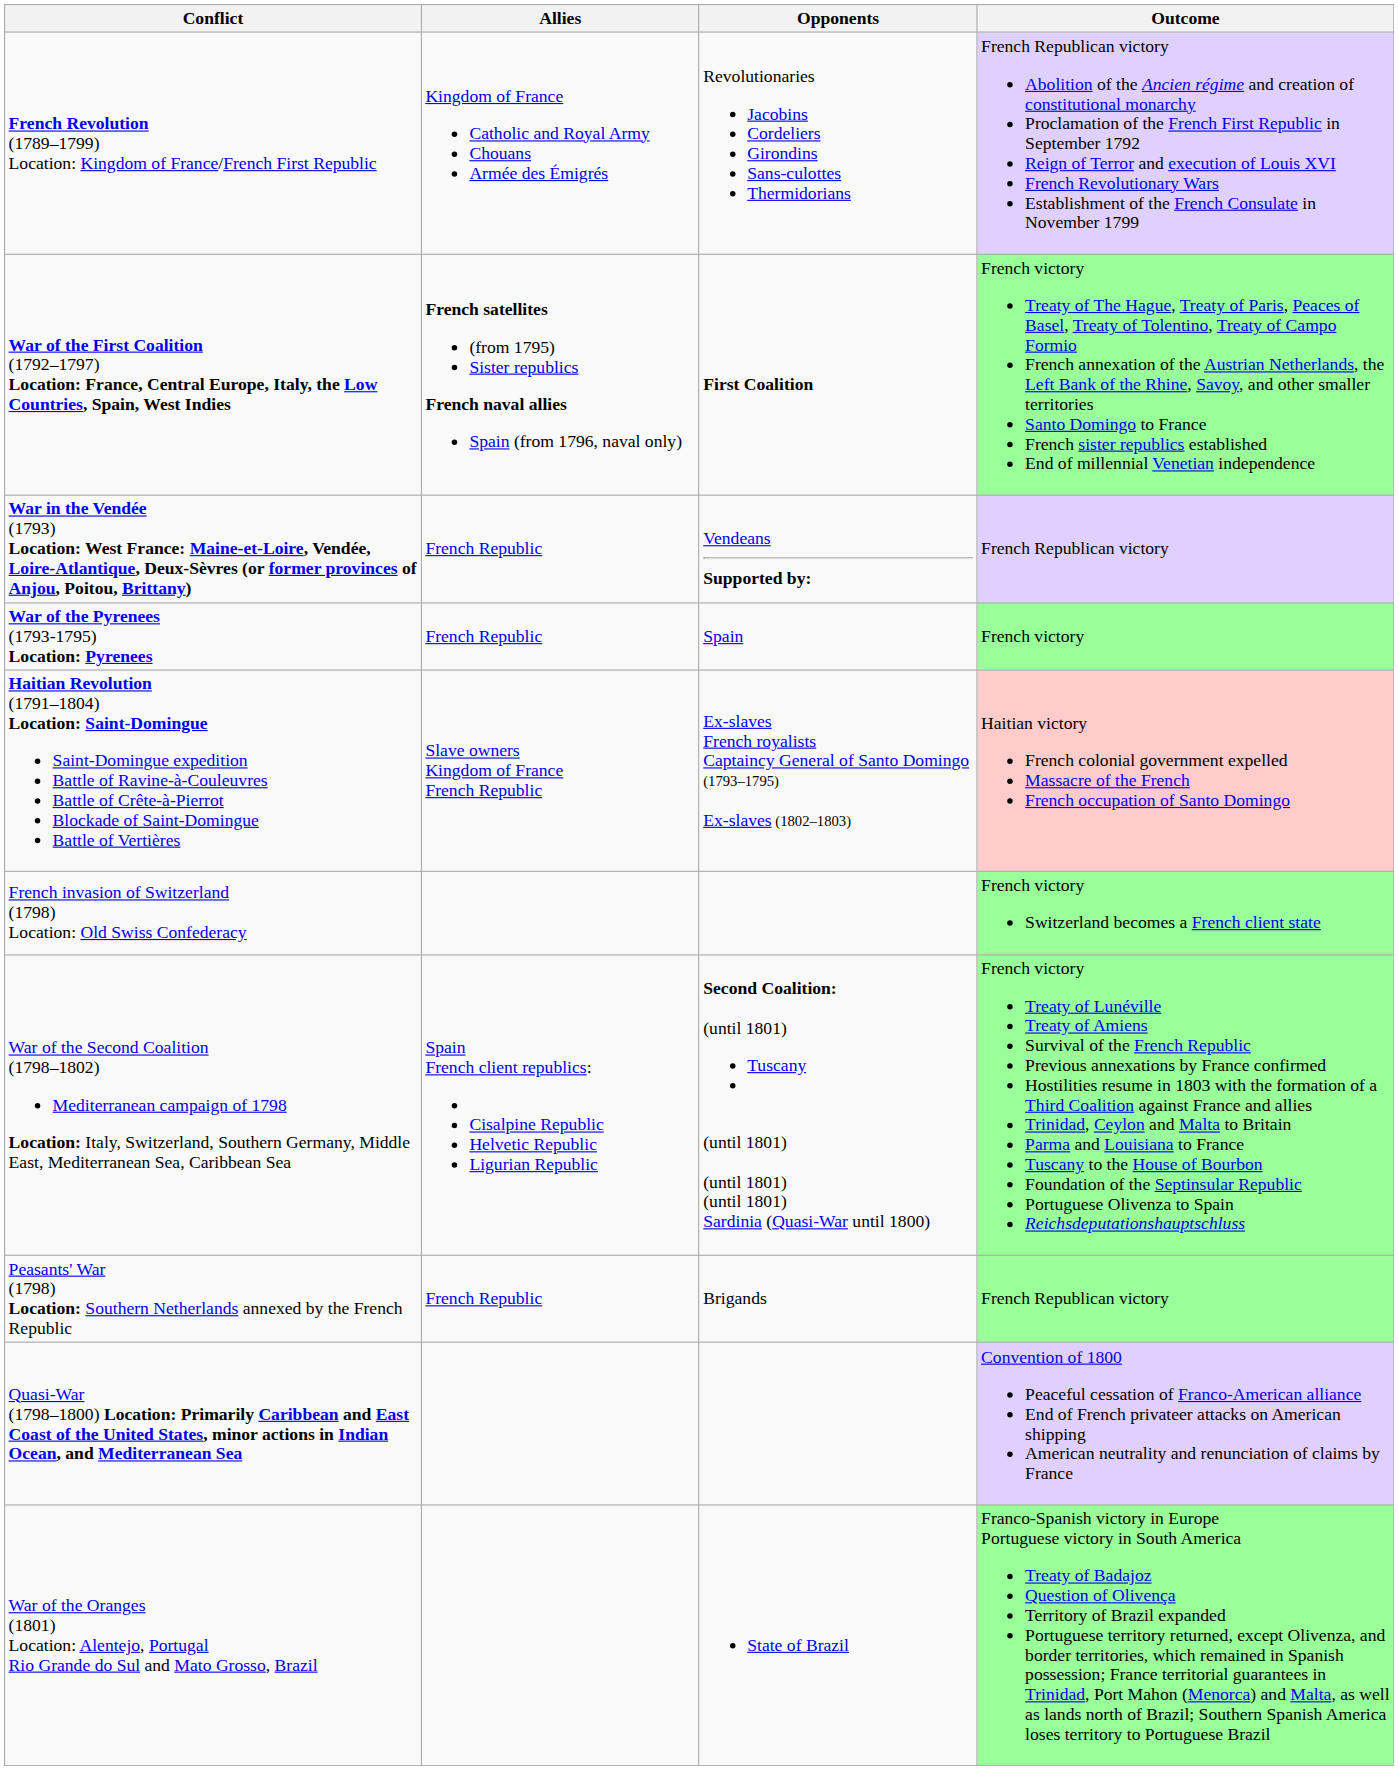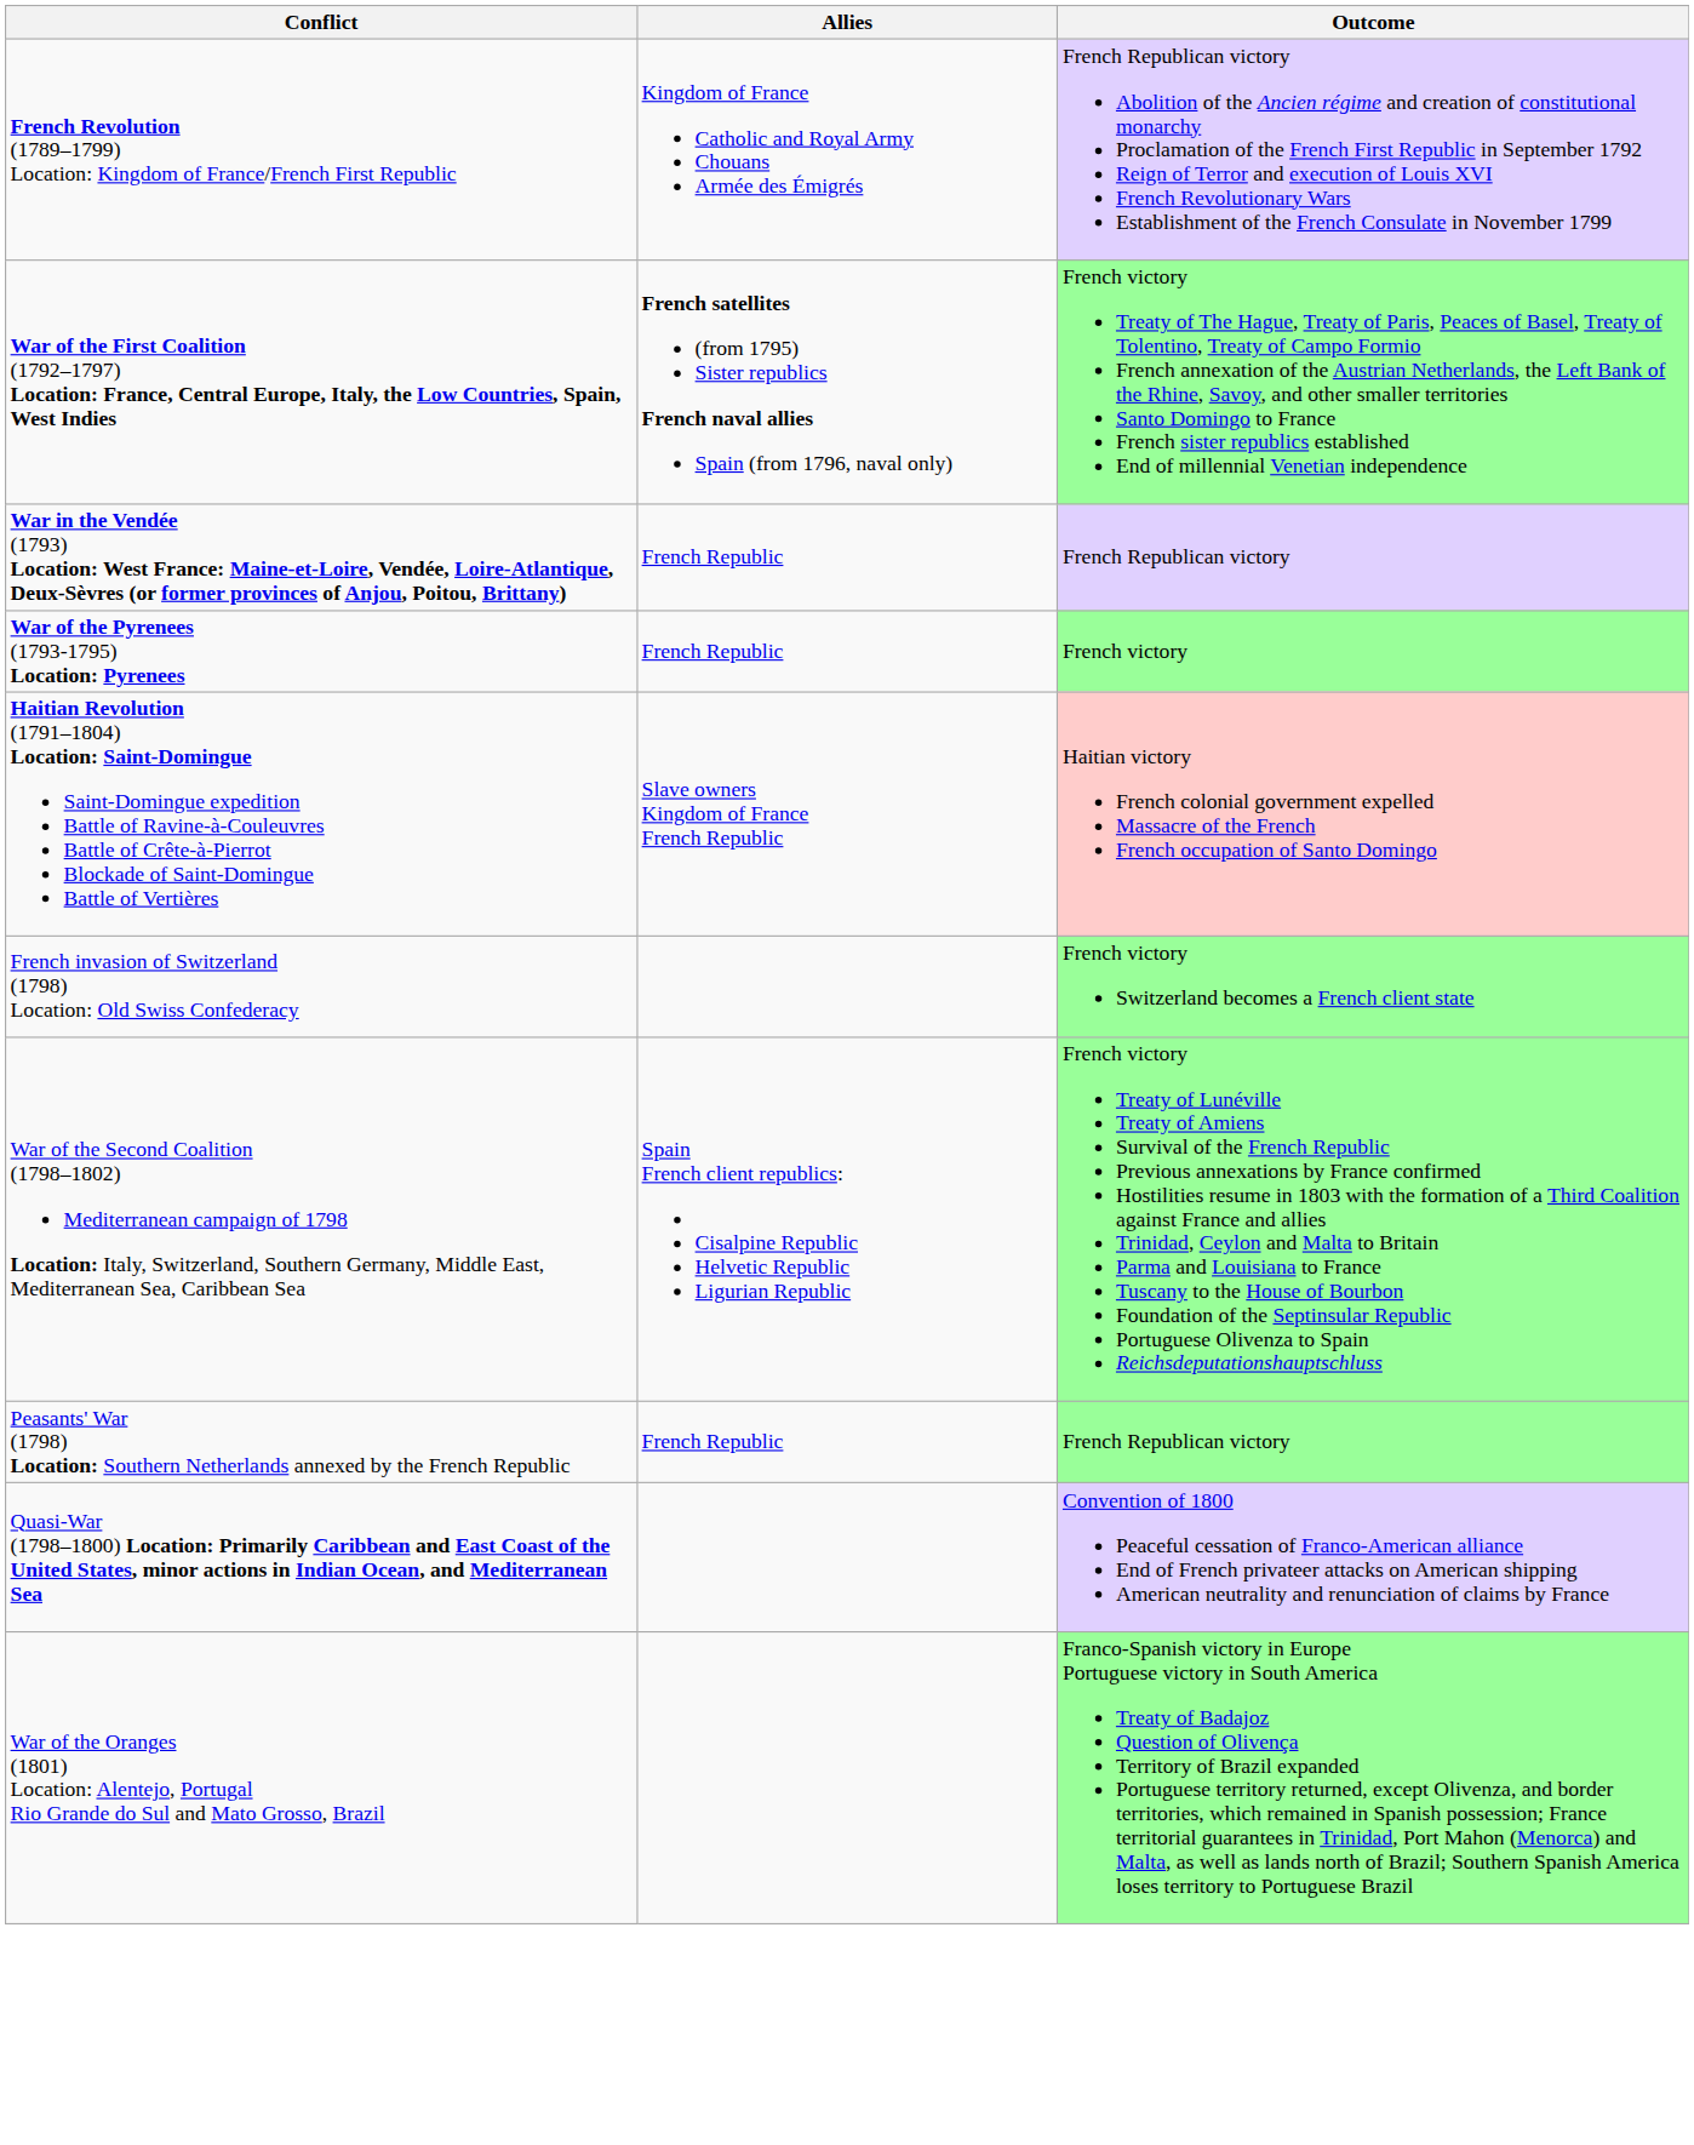- column: Opponents | Revolutionaries Jacobins Cordeliers Girondins Sans-culottes Thermidorians | First Coalition | Vendeans Supported by: | Spain | Ex-slaves French royalists Captaincy General of Santo Domingo (1793–1795) Ex-slaves (1802–1803) | Second Coalition: (until 1801) Tuscany (until 1801) (until 1801) (until 1801) Sardinia (Quasi-War until 1800) | Brigands | State of Brazil
